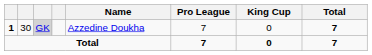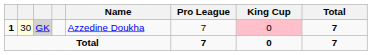1 | column 2: no background -> lightyellow background
1 | King Cup: no background -> pink background
